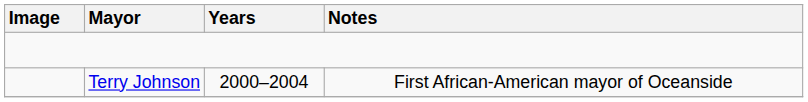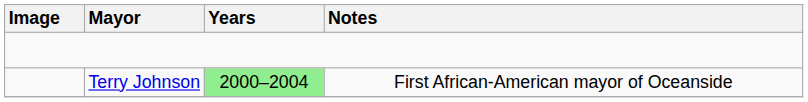Terry Johnson | Years: no background -> lightgreen background
